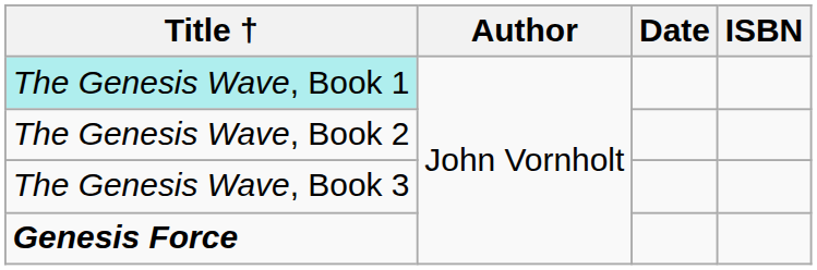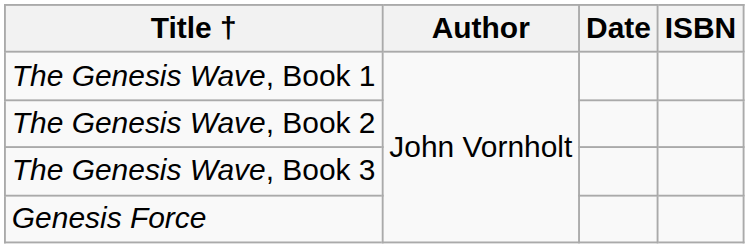The Genesis Wave, Book 1 | Title †: paleturquoise background -> no background
Genesis Force | Title †: bold -> normal
